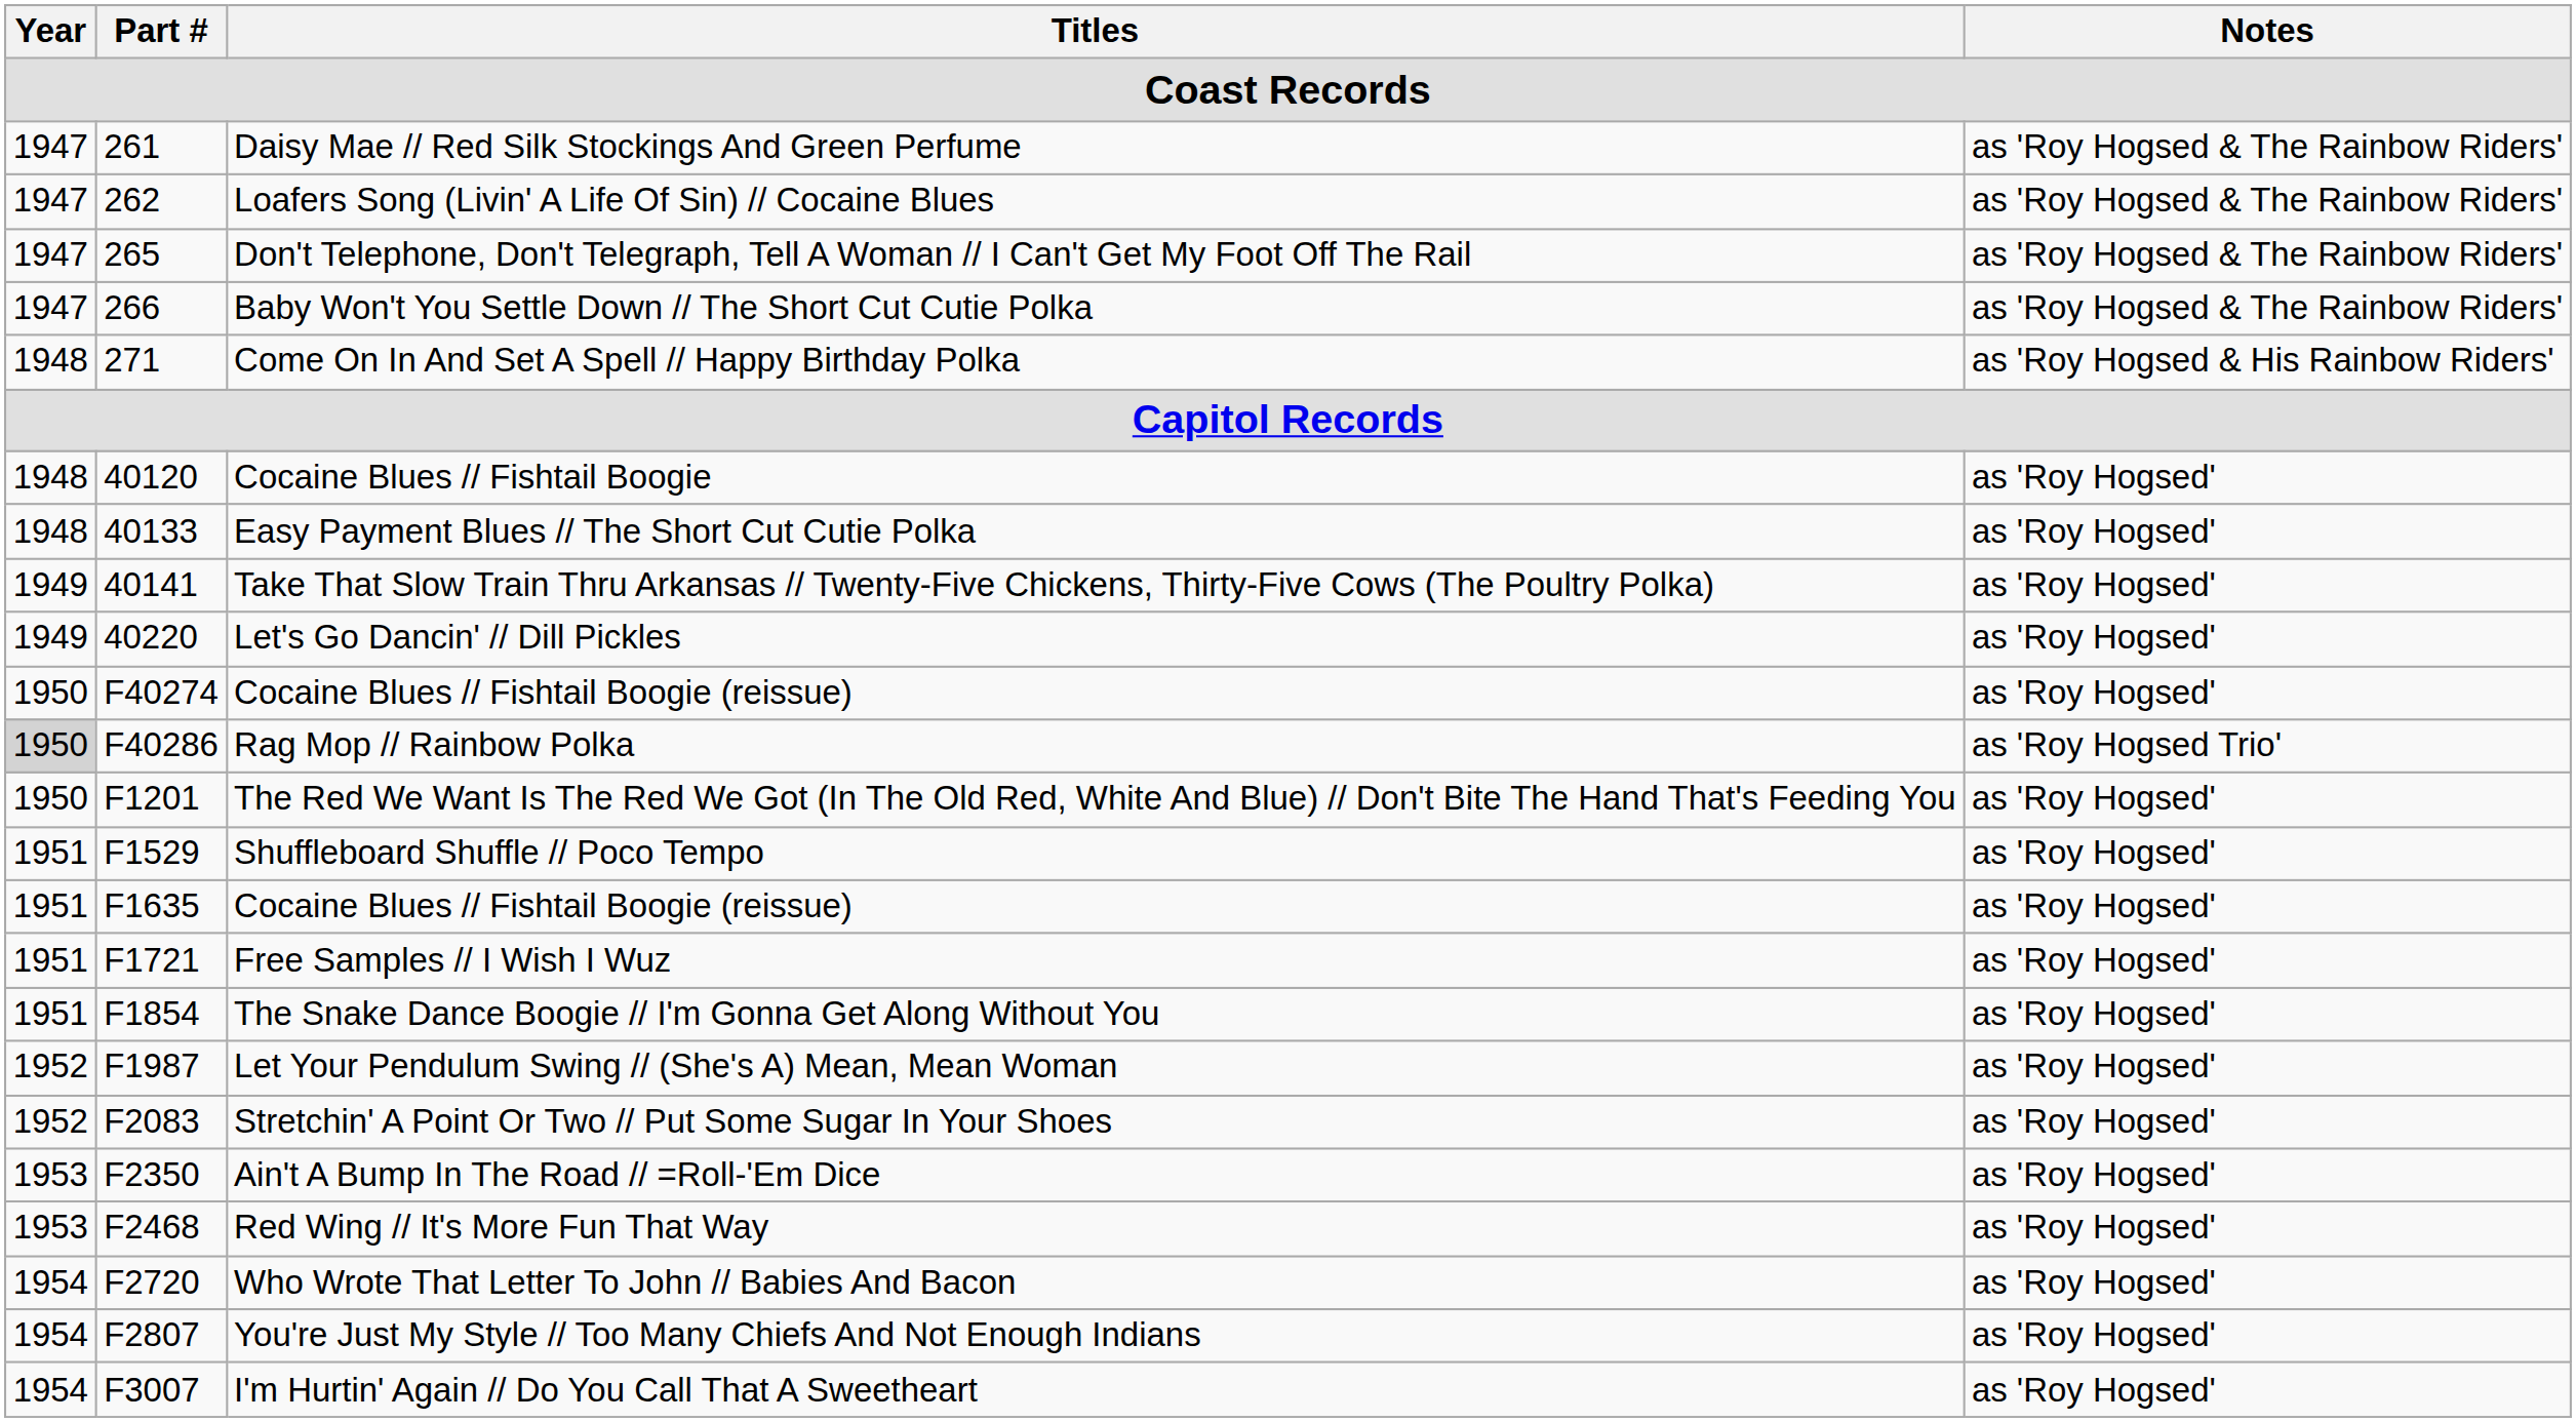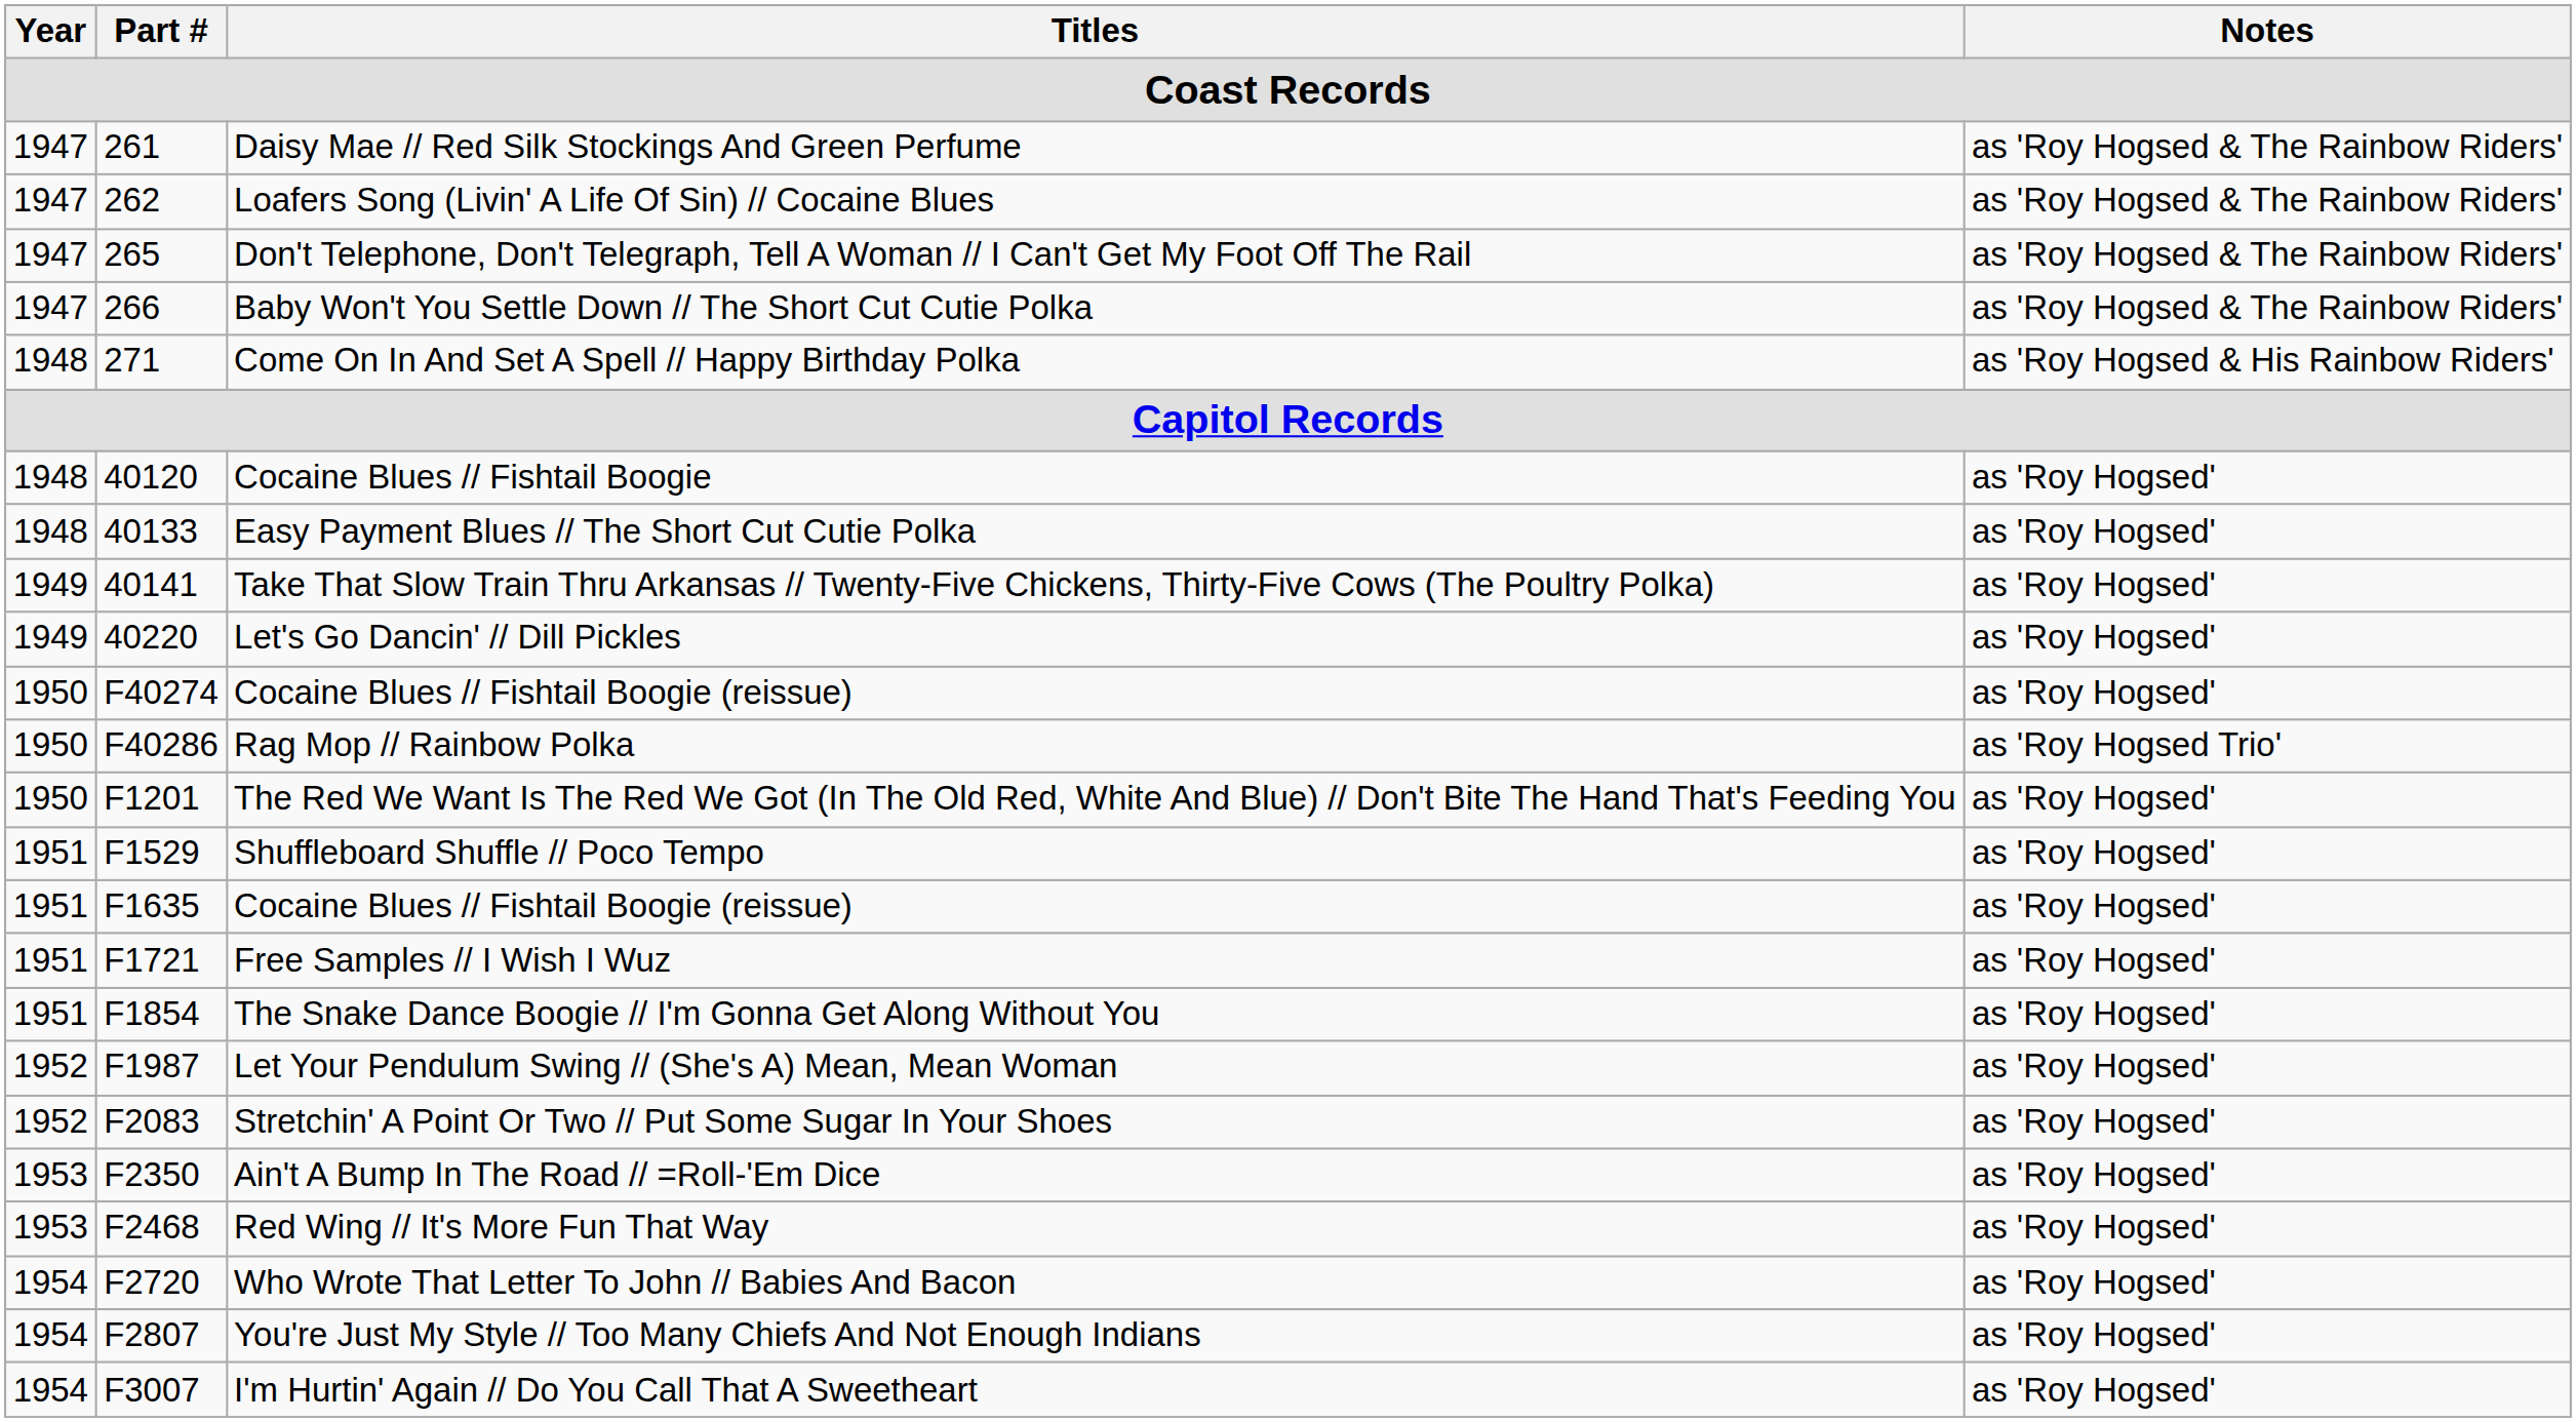Rag Mop // Rainbow Polka | Year: lightgrey background -> no background
